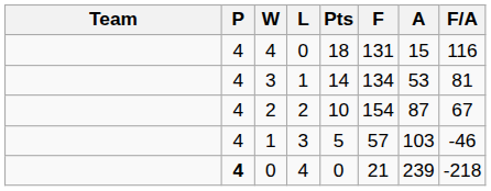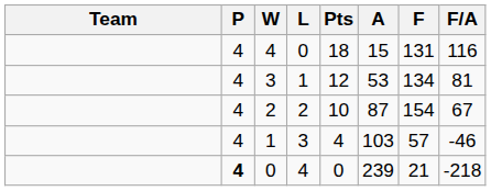columns swapped: F <-> A
row 3 | Pts: 14 -> 12
row 5 | Pts: 5 -> 4
